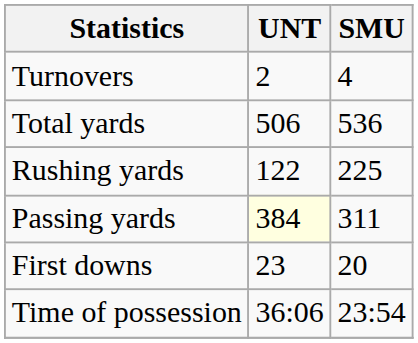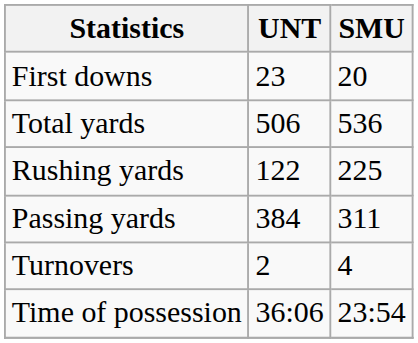rows swapped: First downs <-> Turnovers
Passing yards | UNT: lightyellow background -> no background
